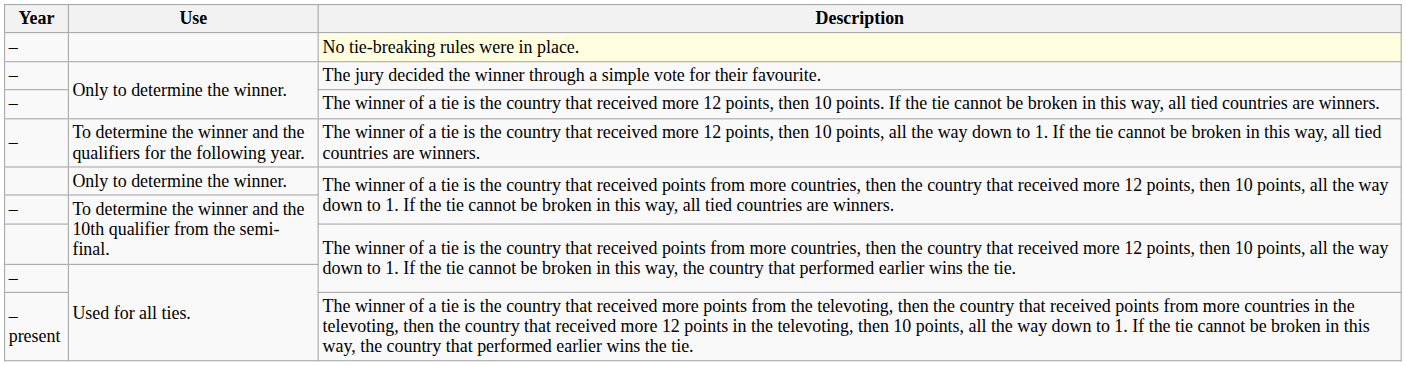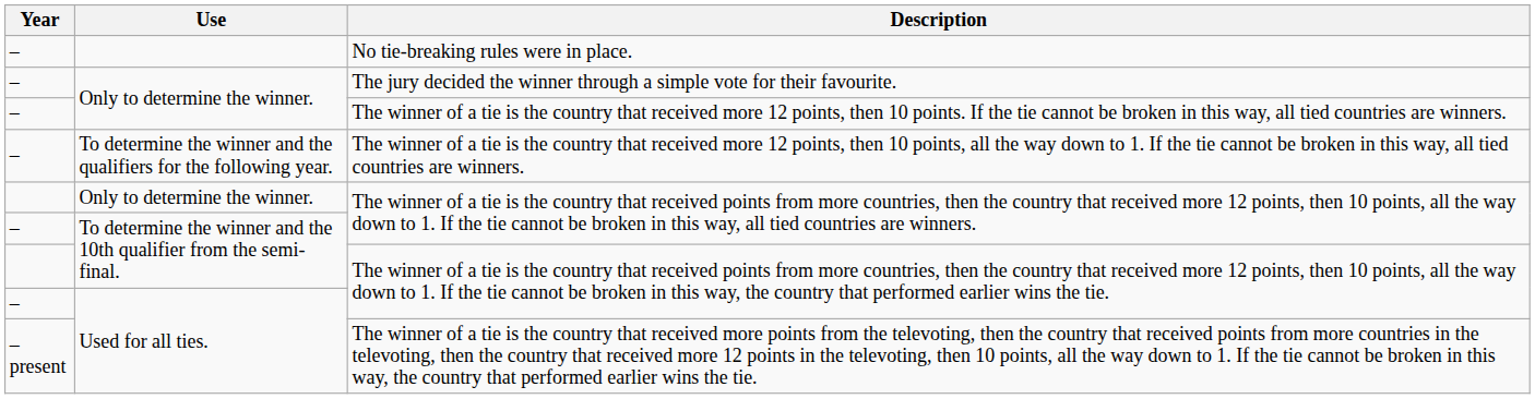No tie-breaking rules were in place. | Description: lightyellow background -> no background
